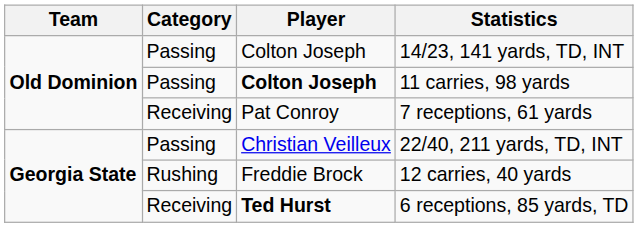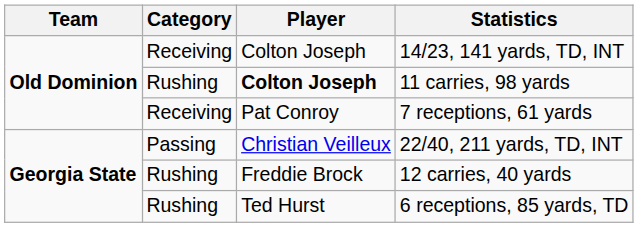14/23, 141 yards, TD, INT | Category: Passing -> Receiving
11 carries, 98 yards | Category: Passing -> Rushing
6 receptions, 85 yards, TD | Category: Receiving -> Rushing
6 receptions, 85 yards, TD | Player: bold -> normal
